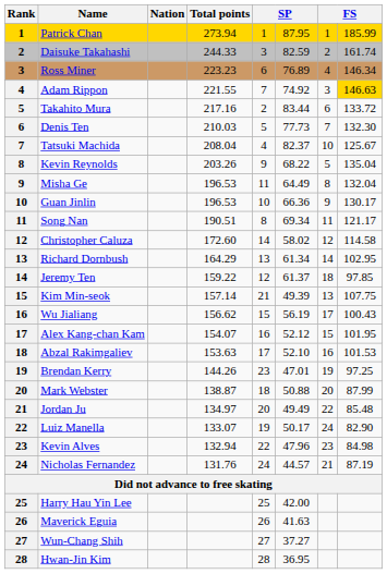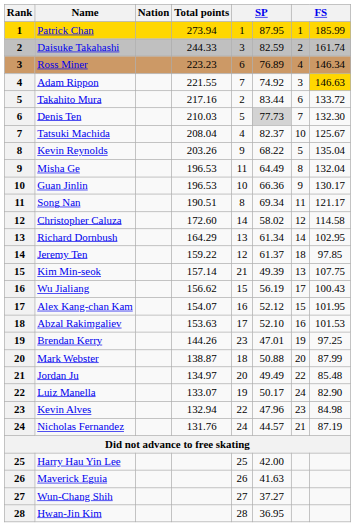Denis Ten | column 6: no background -> lightgrey background
